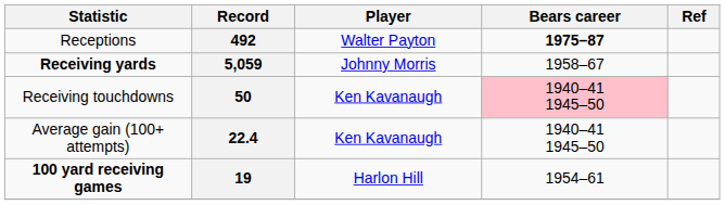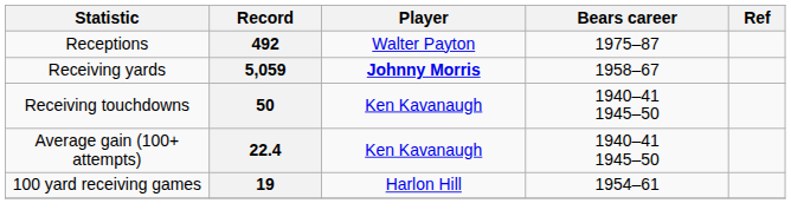492 | Bears career: bold -> normal
5,059 | Statistic: bold -> normal
5,059 | Player: normal -> bold
50 | Bears career: pink background -> no background
19 | Statistic: bold -> normal
